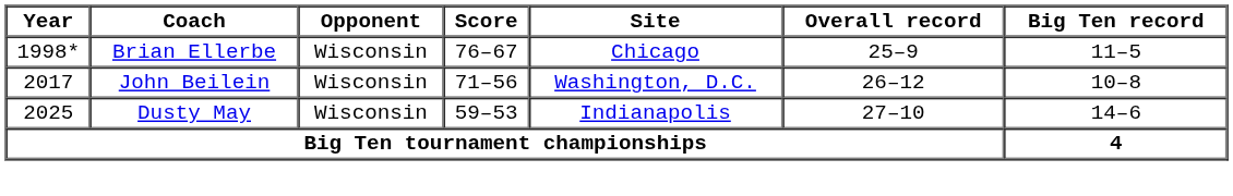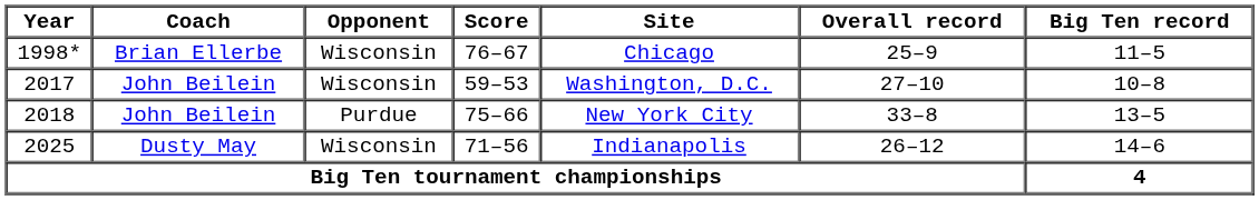2017 | Score: 71–56 -> 59–53
2017 | Overall record: 26–12 -> 27–10
+ row: 2018 | John Beilein | Purdue | 75–66 | New York City | 33–8 | 13–5
2025 | Score: 59–53 -> 71–56
2025 | Overall record: 27–10 -> 26–12
